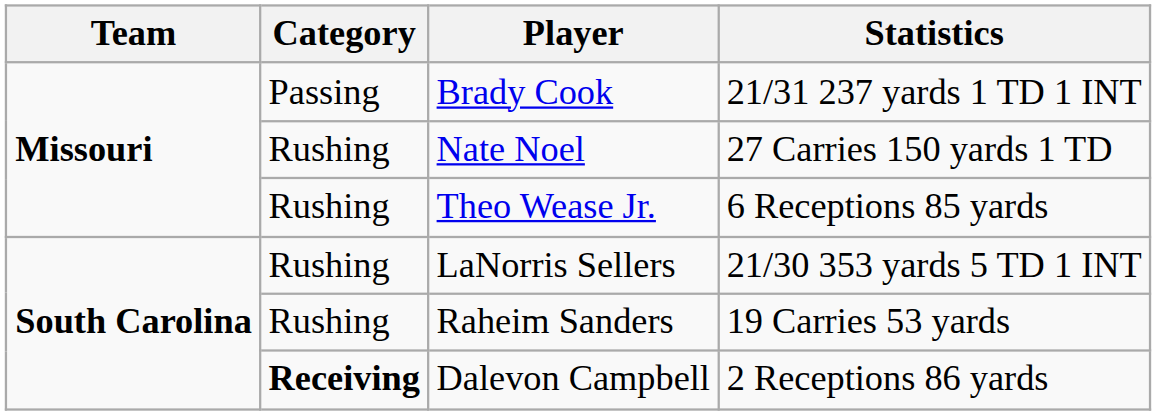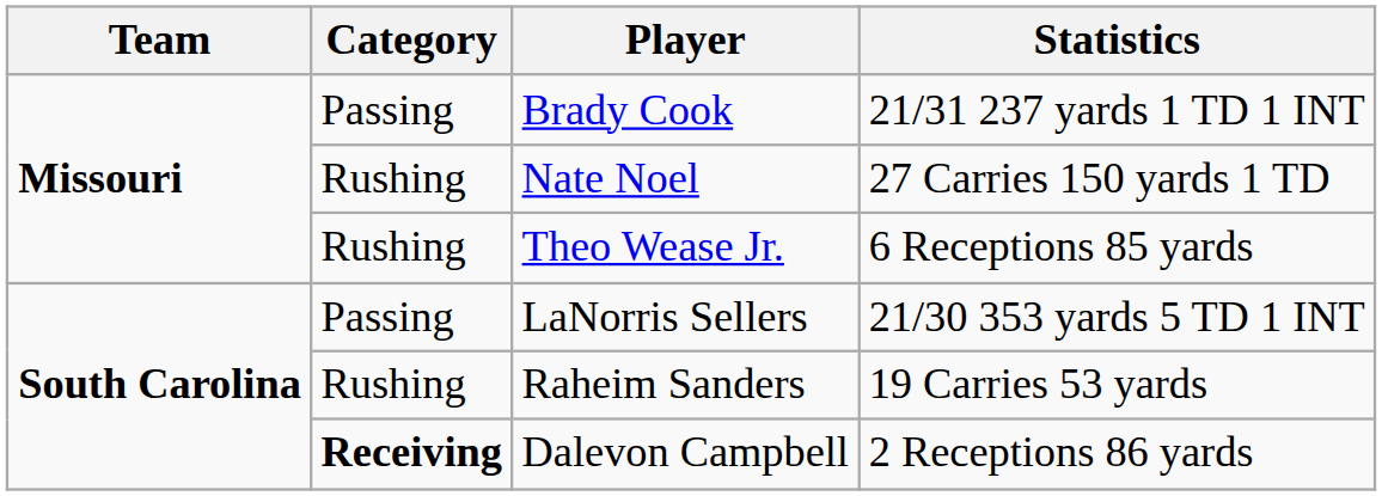LaNorris Sellers | Category: Rushing -> Passing
